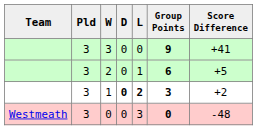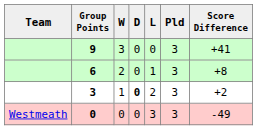columns swapped: Pld <-> Group Points
row 3 | Score Difference: +5 -> +8
row 4 | L: bold -> normal
row 5 | Score Difference: -48 -> -49
